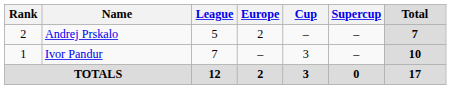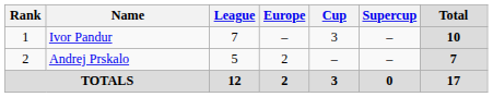rows swapped: Ivor Pandur <-> Andrej Prskalo
